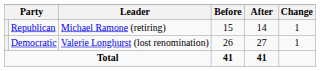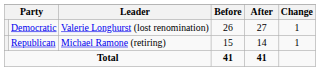rows swapped: Democratic <-> Republican
